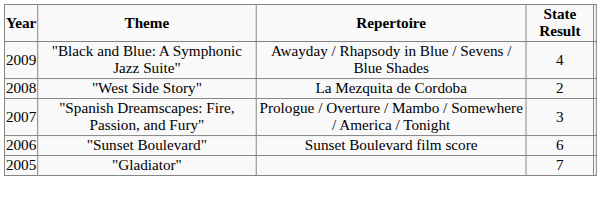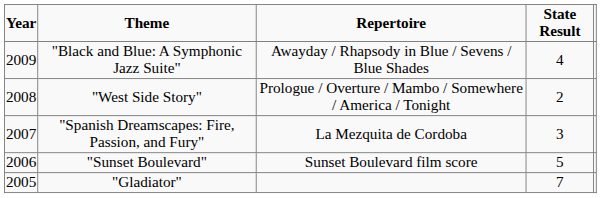"West Side Story" | Repertoire: La Mezquita de Cordoba -> Prologue / Overture / Mambo / Somewhere / America / Tonight
"Spanish Dreamscapes: Fire, Passion, and Fury" | Repertoire: Prologue / Overture / Mambo / Somewhere / America / Tonight -> La Mezquita de Cordoba
"Sunset Boulevard" | State Result: 6 -> 5
